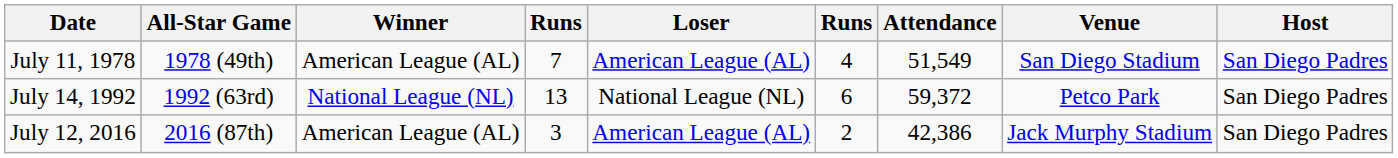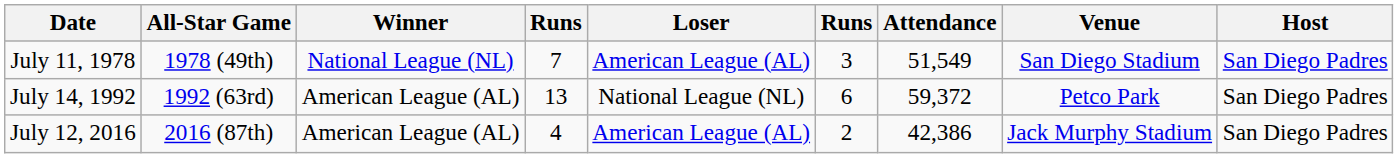July 11, 1978 | Winner: American League (AL) -> National League (NL)
July 11, 1978 | column 6: 4 -> 3
July 14, 1992 | Winner: National League (NL) -> American League (AL)
July 12, 2016 | column 4: 3 -> 4
